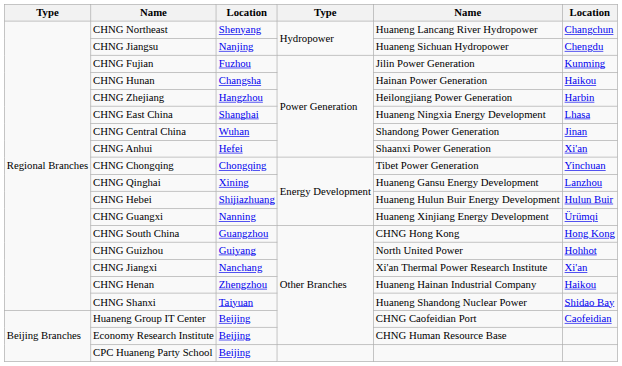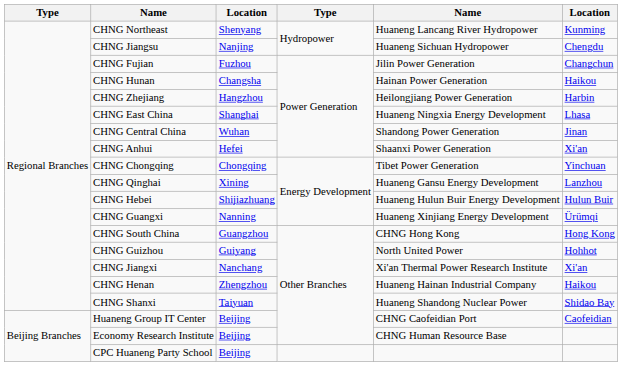CHNG Northeast | column 6: Changchun -> Kunming
CHNG Fujian | column 6: Kunming -> Changchun
